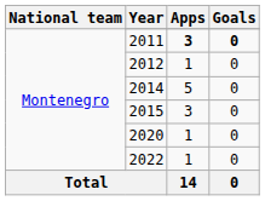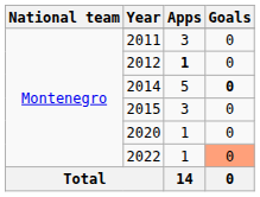2011 | Apps: bold -> normal
2011 | Goals: bold -> normal
2012 | Apps: normal -> bold
2014 | Goals: normal -> bold
2022 | Goals: no background -> lightsalmon background
